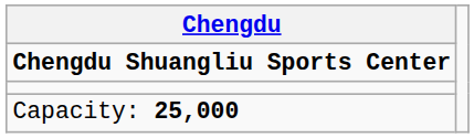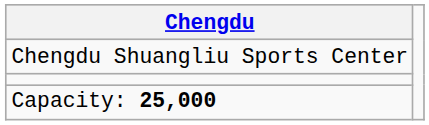Chengdu Shuangliu Sports Center | Chengdu: bold -> normal
